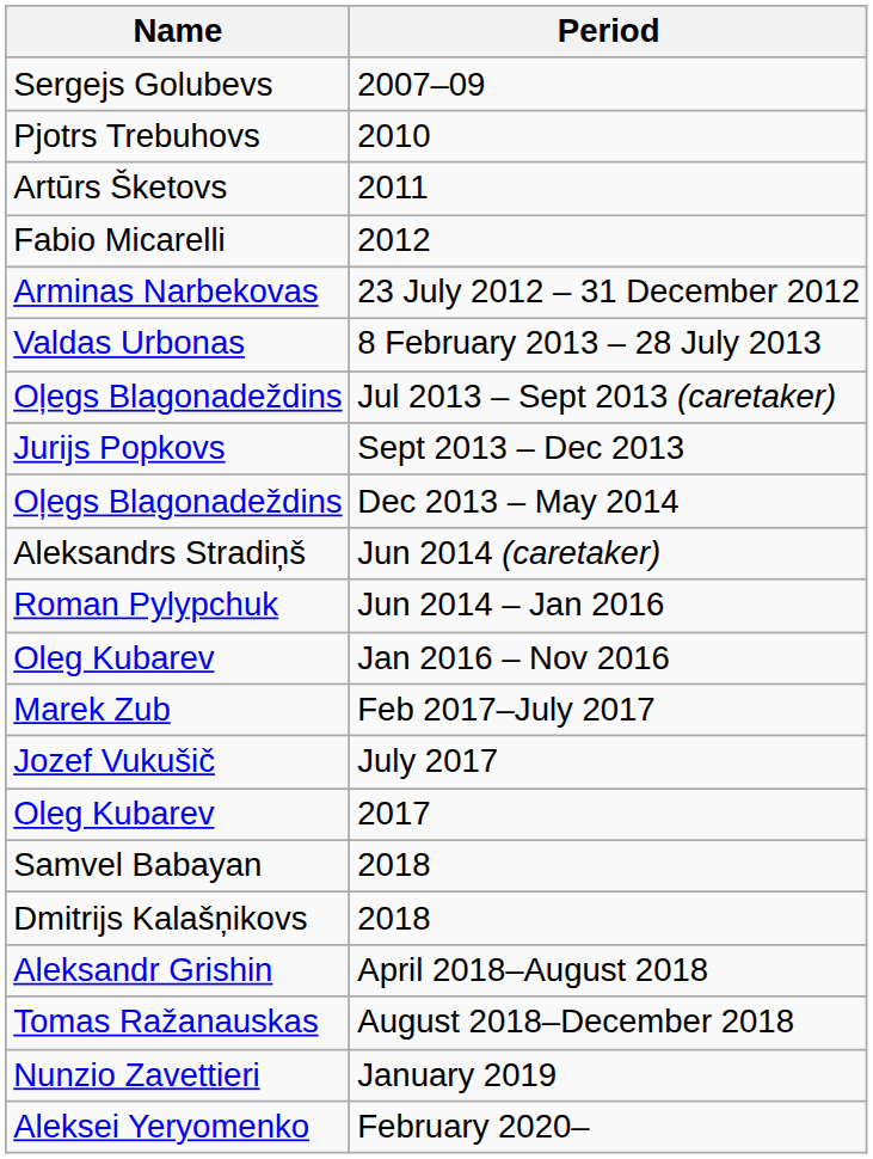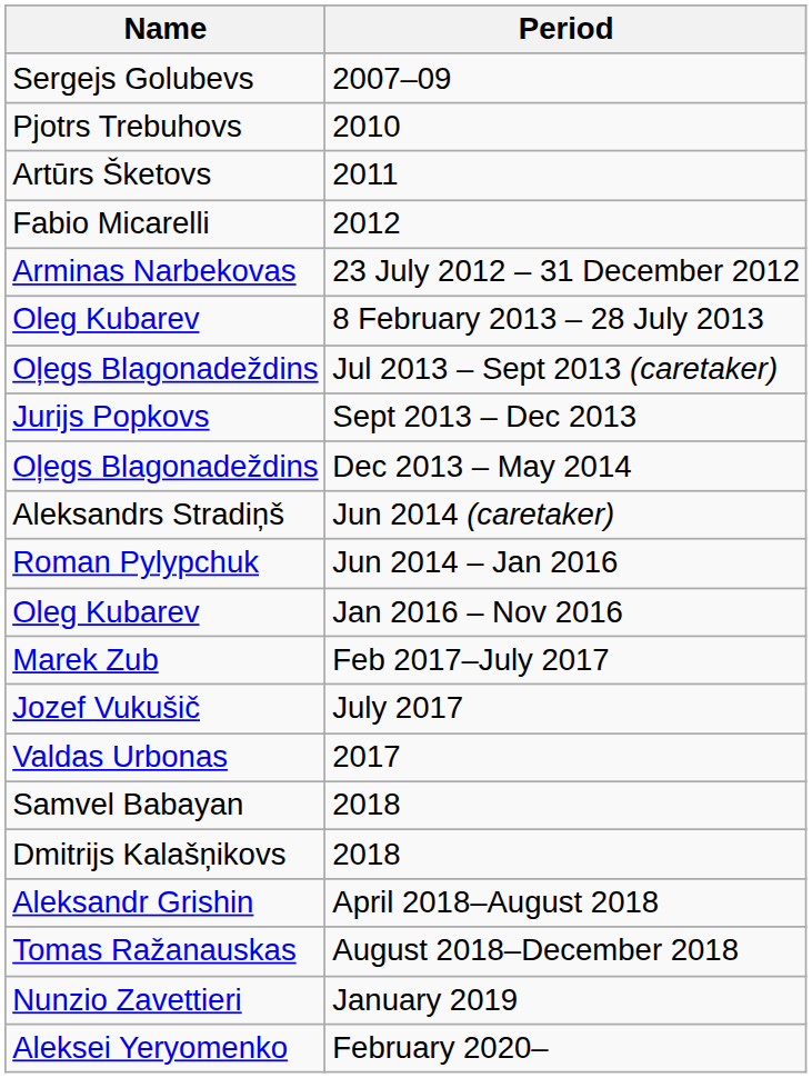row 7 | Name: Valdas Urbonas -> Oleg Kubarev
row 16 | Name: Oleg Kubarev -> Valdas Urbonas
